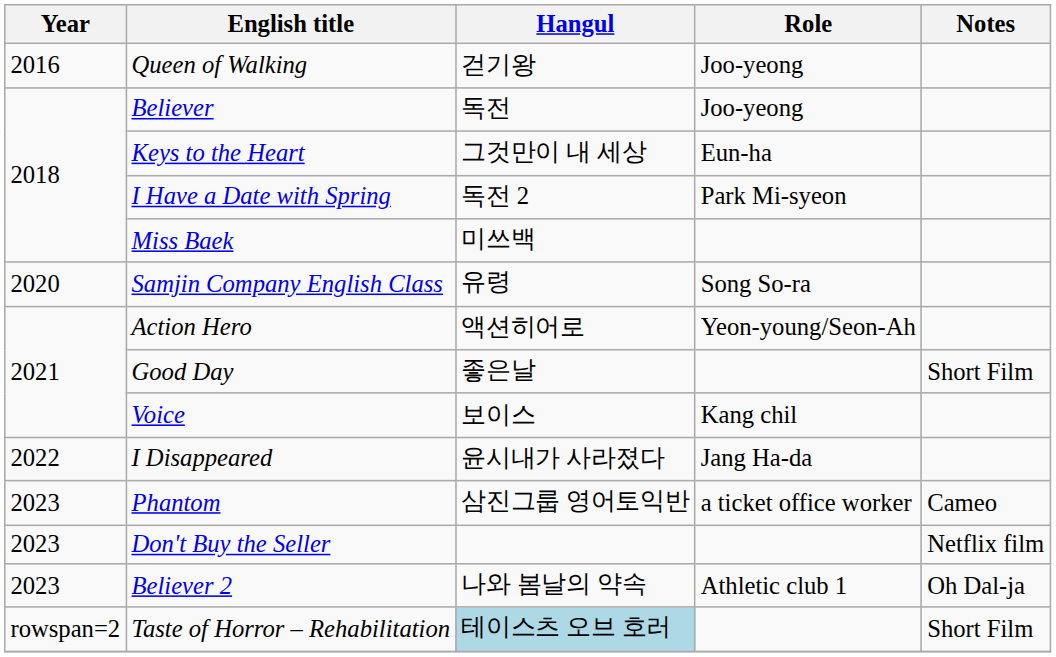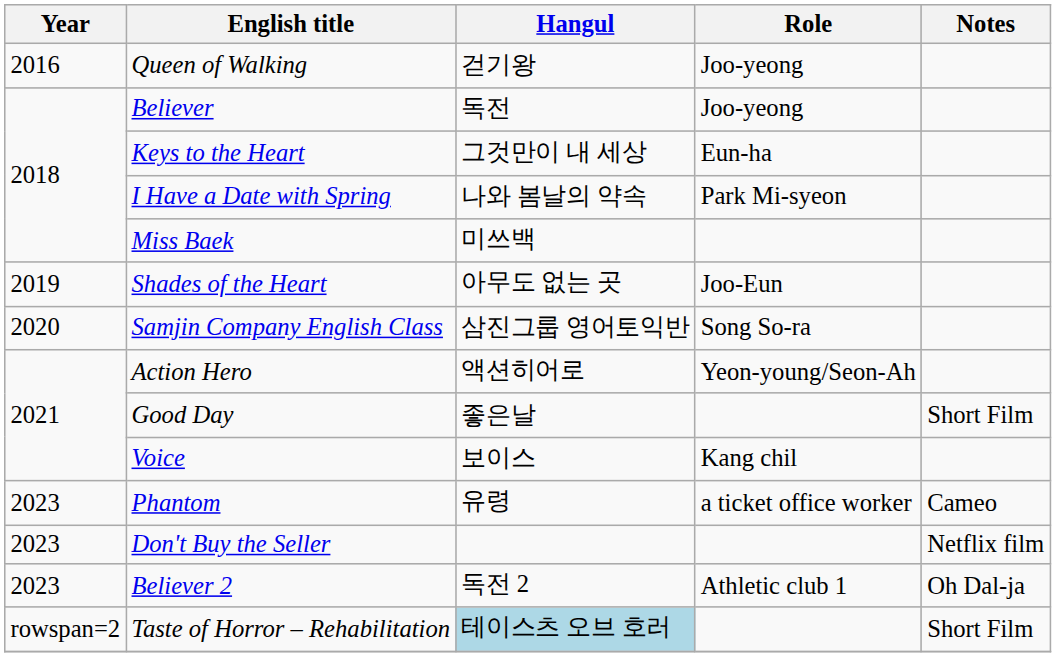I Have a Date with Spring | Hangul: 독전 2 -> 나와 봄날의 약속
+ row: 2019 | Shades of the Heart | 아무도 없는 곳 | Joo-Eun
Samjin Company English Class | Hangul: 유령 -> 삼진그룹 영어토익반
- row: 2022 | I Disappeared | 윤시내가 사라졌다 | Jang Ha-da
Phantom | Hangul: 삼진그룹 영어토익반 -> 유령
Believer 2 | Hangul: 나와 봄날의 약속 -> 독전 2
